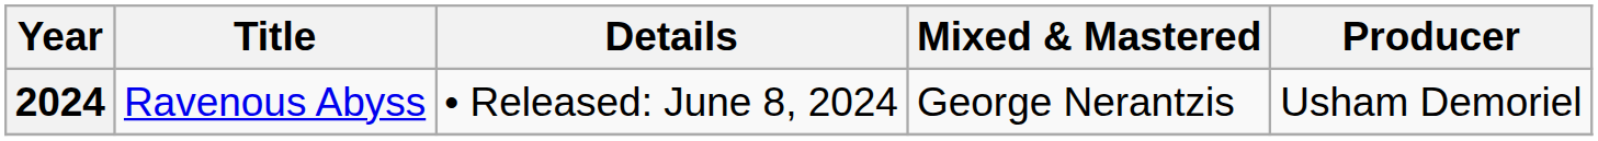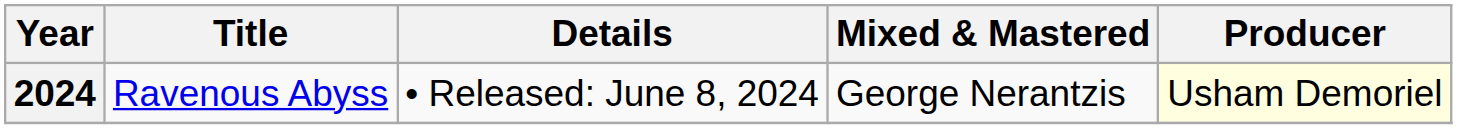2024 | Producer: no background -> lightyellow background
